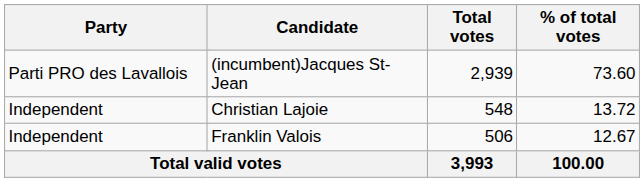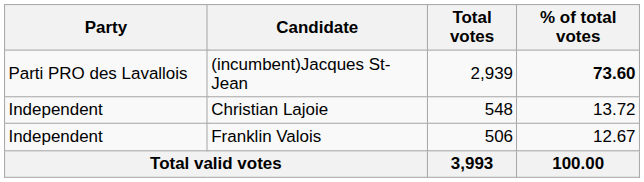(incumbent)Jacques St-Jean | % of total votes: normal -> bold
